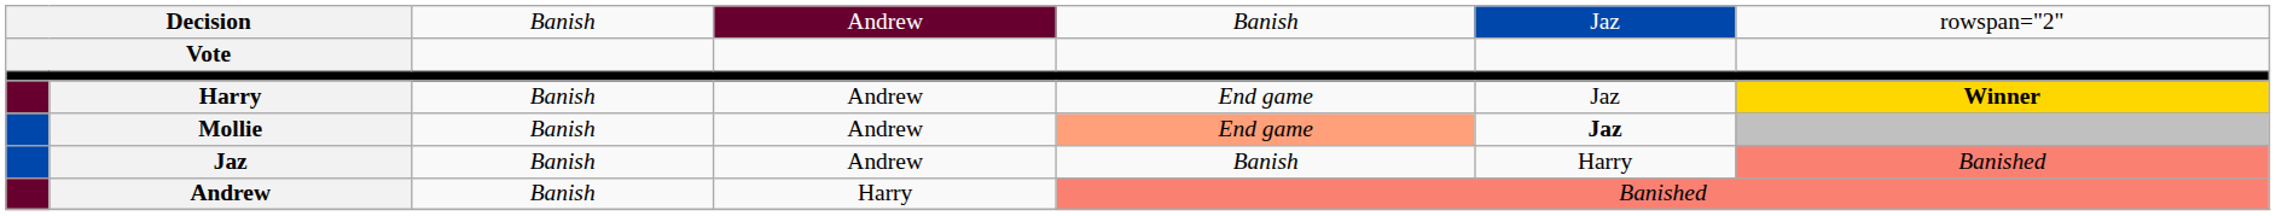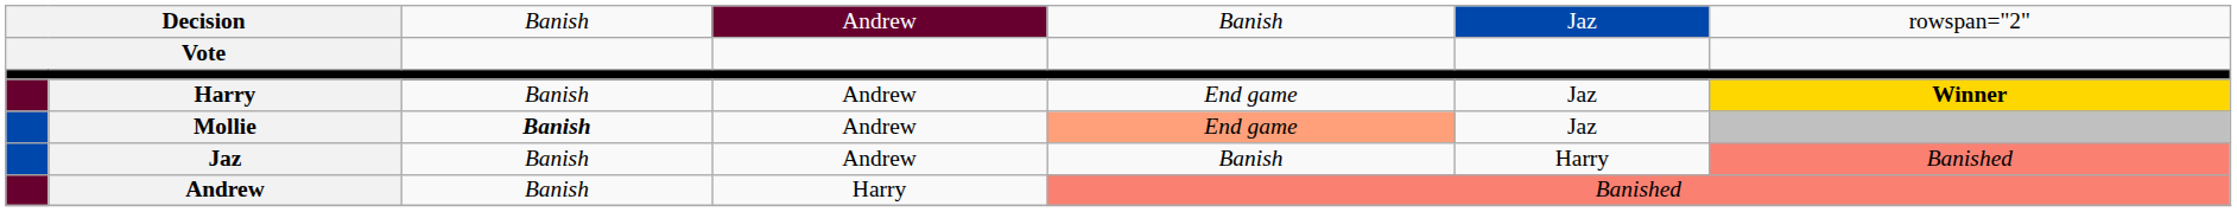Mollie | column 3: normal -> bold
Mollie | column 6: bold -> normal
